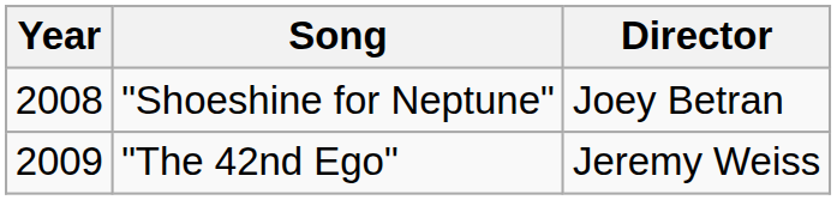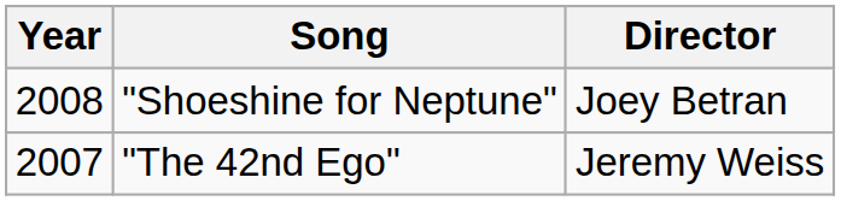"The 42nd Ego" | Year: 2009 -> 2007
